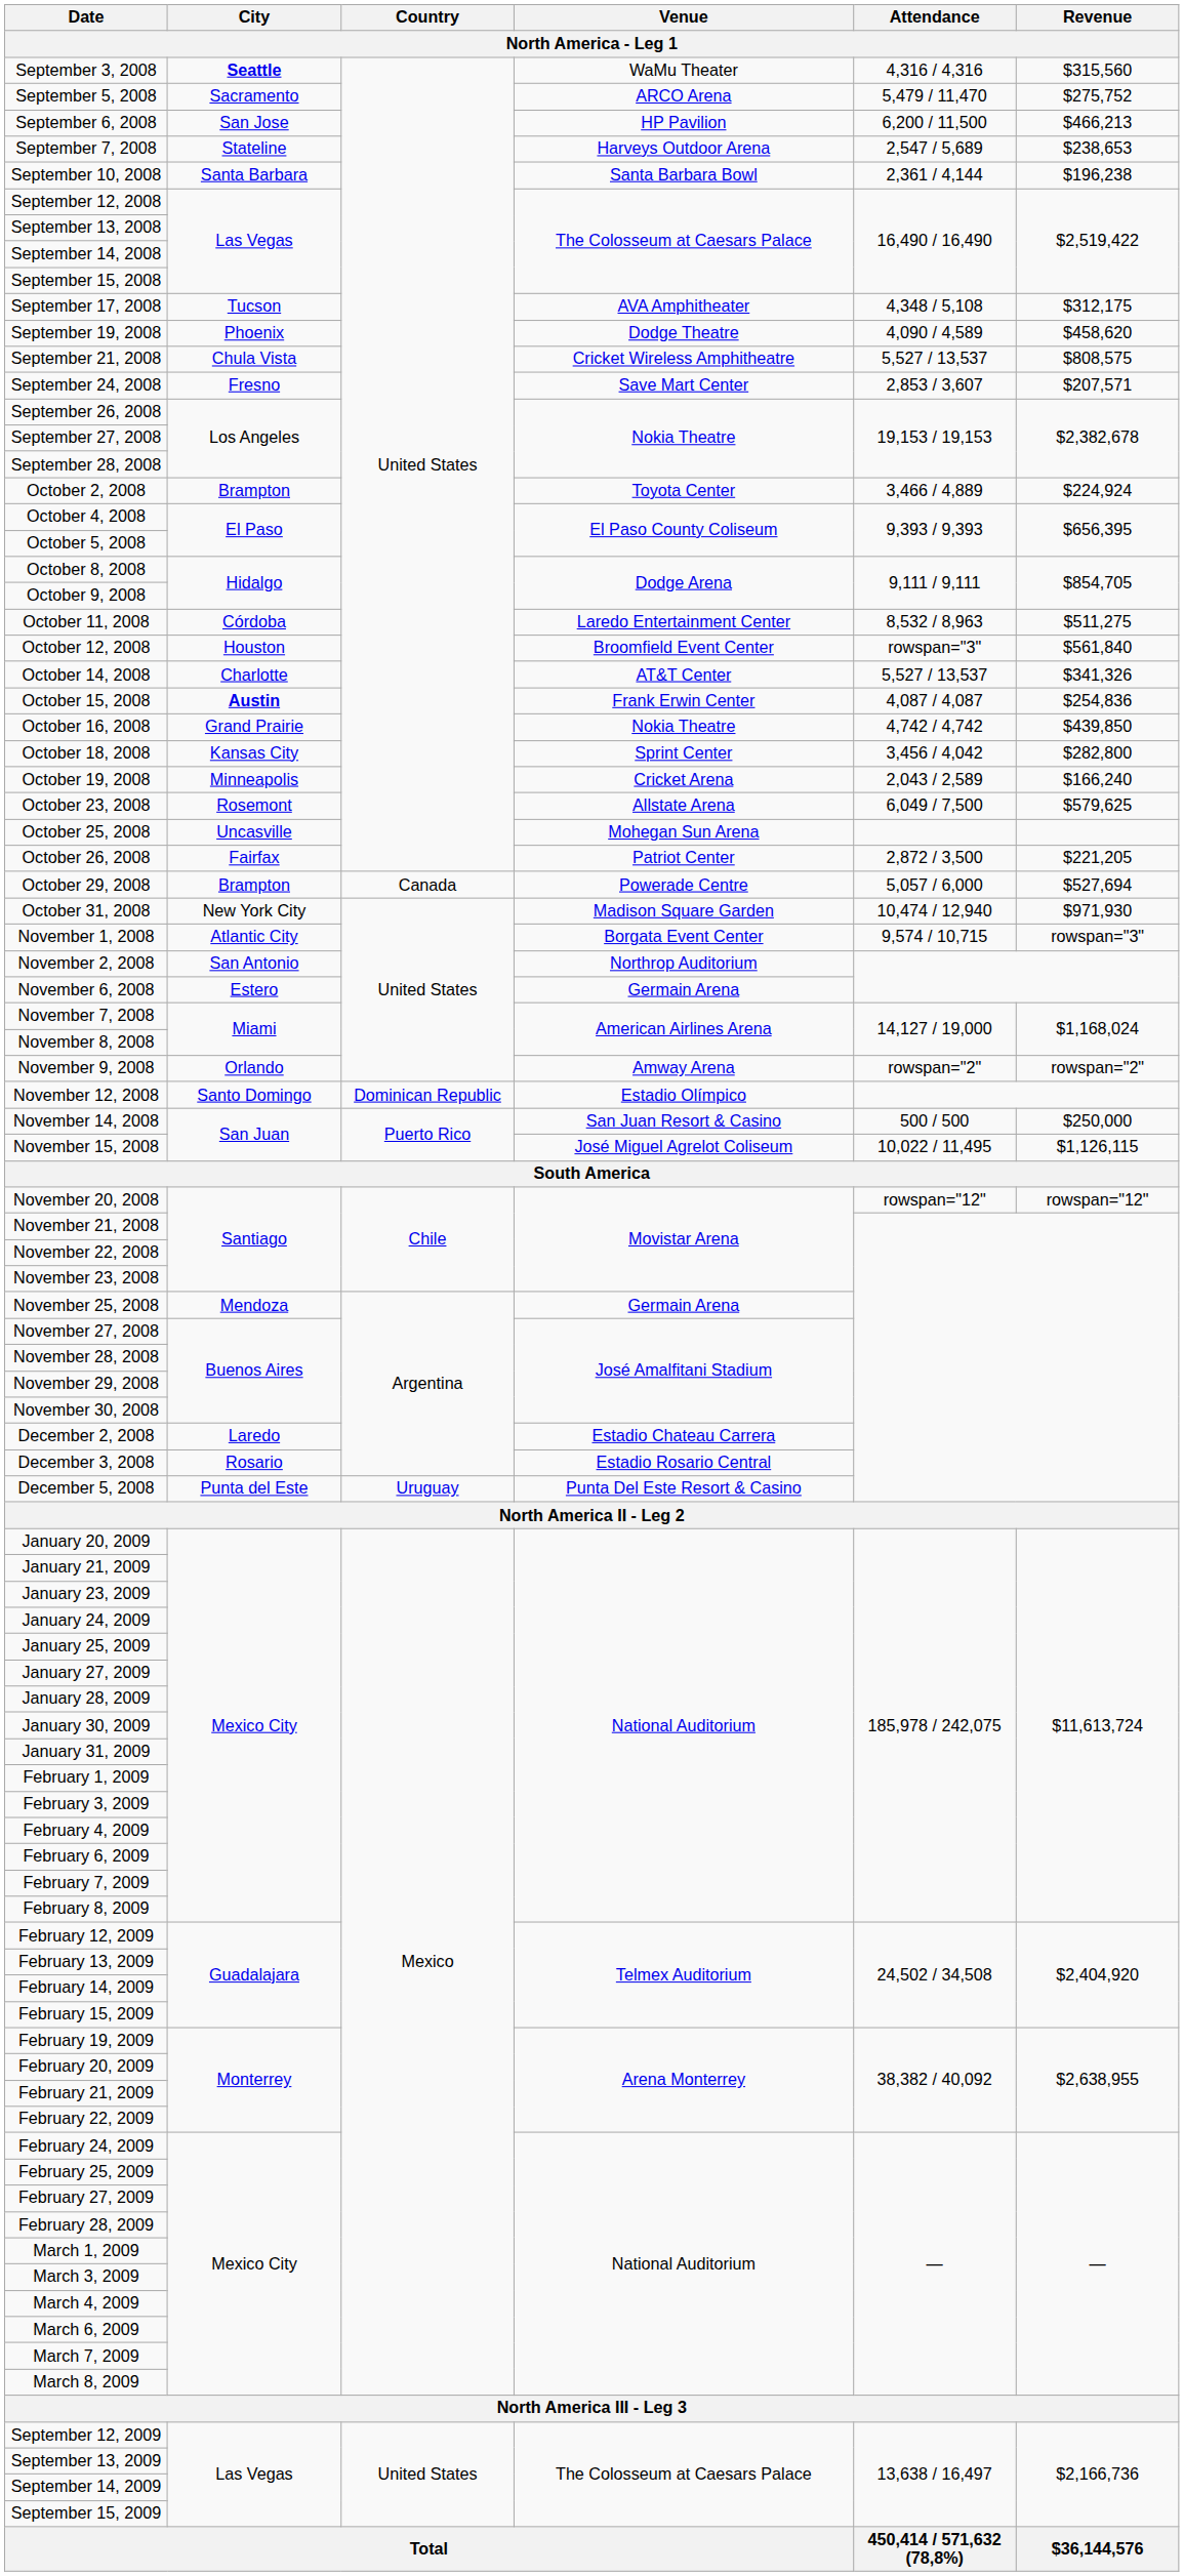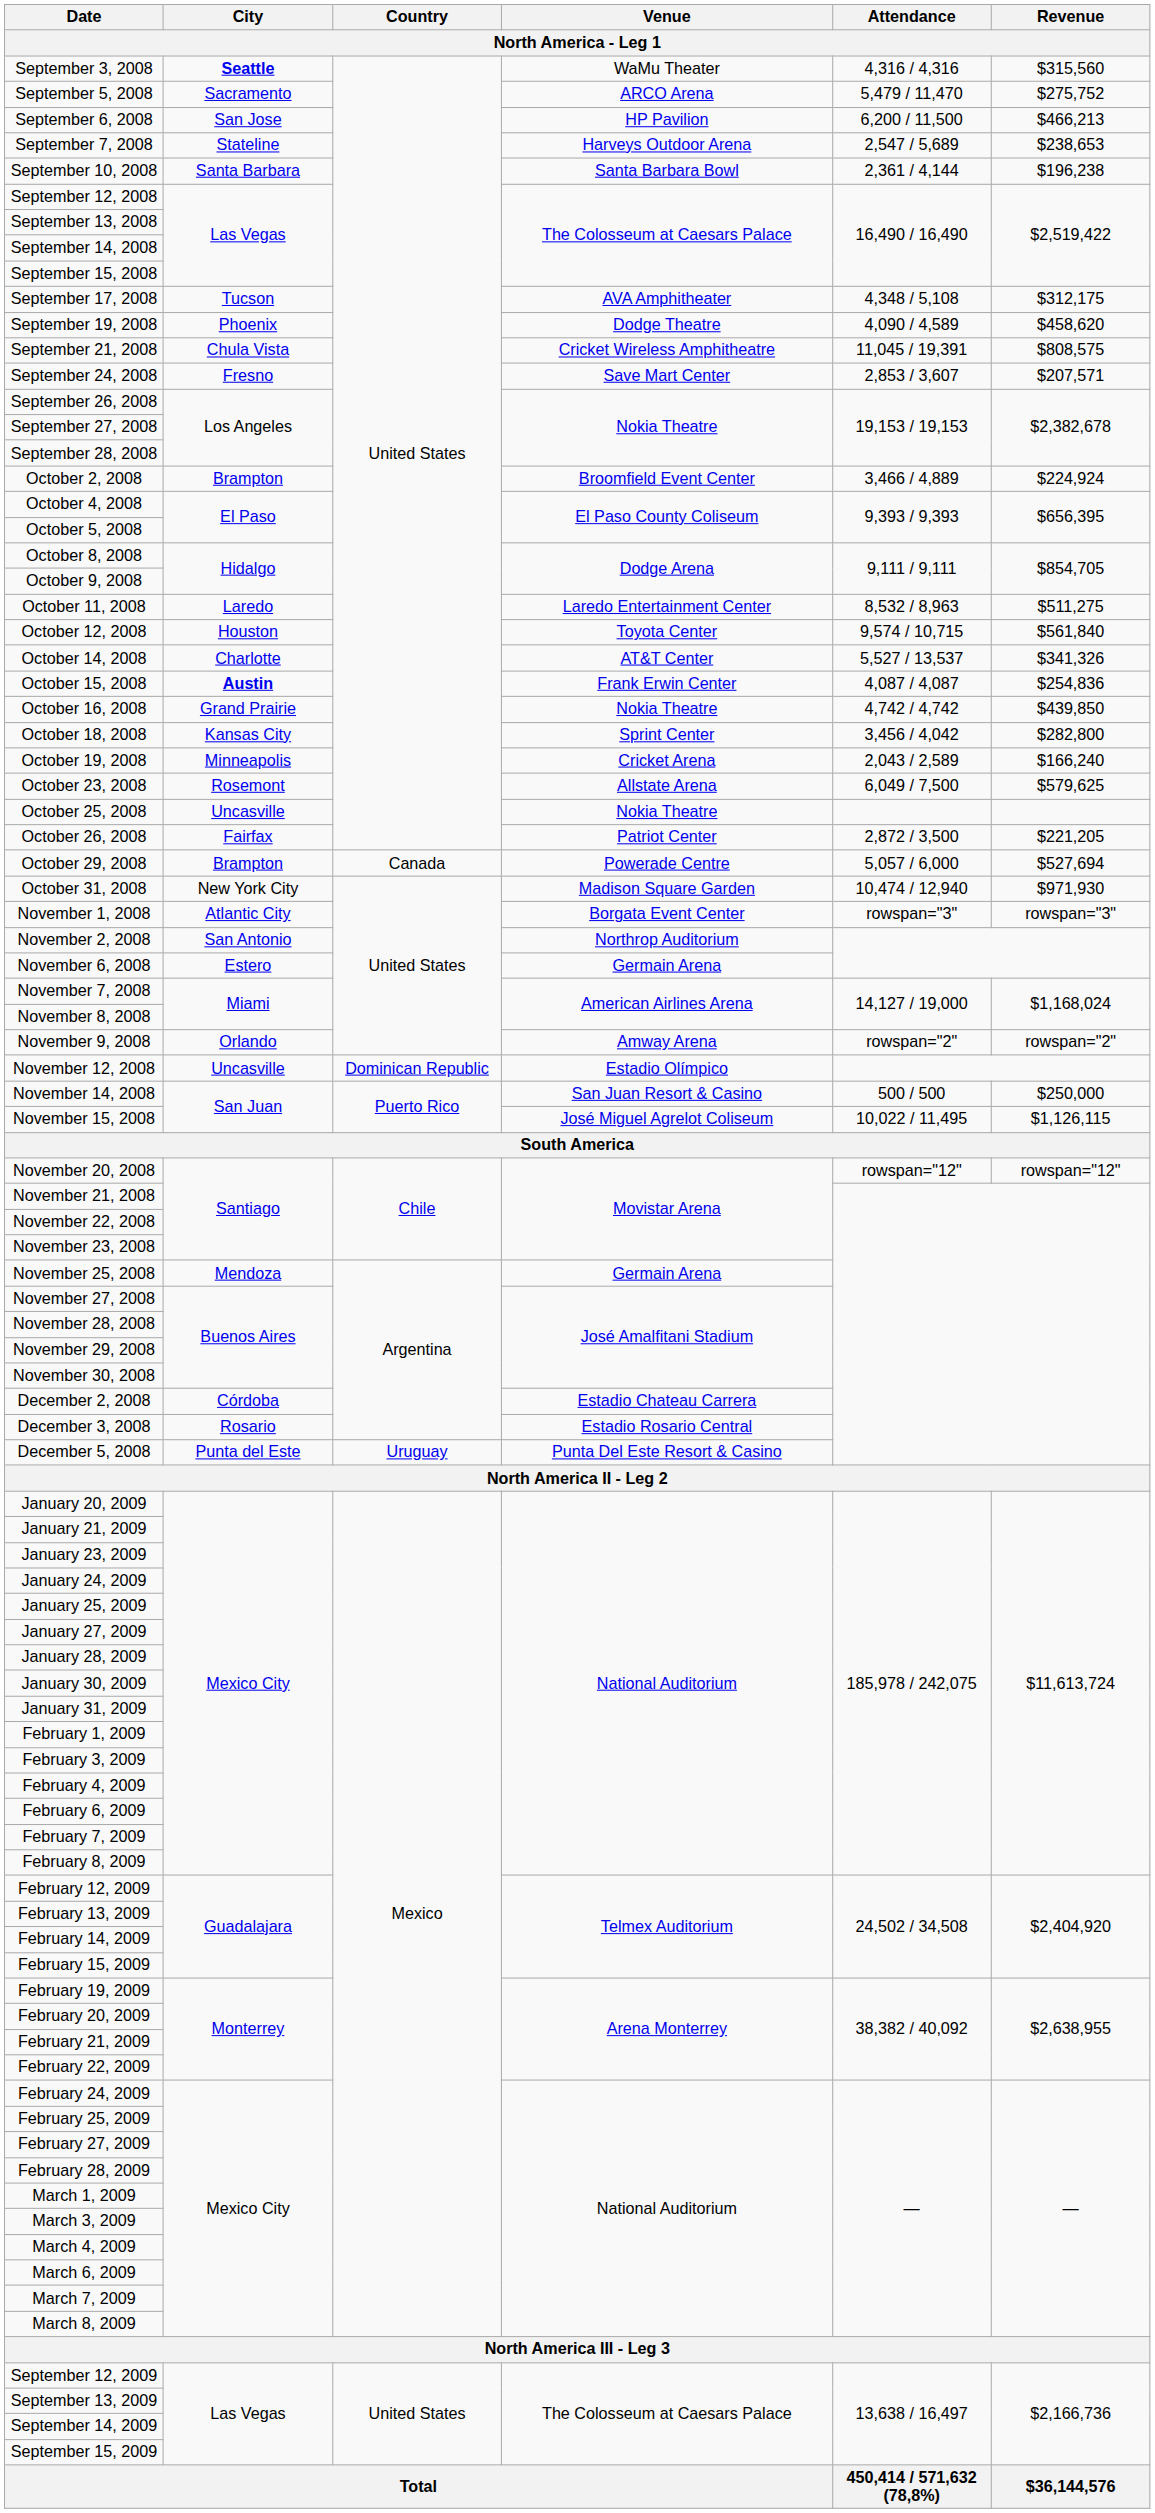September 21, 2008 | Attendance: 5,527 / 13,537 -> 11,045 / 19,391
October 2, 2008 | Venue: Toyota Center -> Broomfield Event Center
October 11, 2008 | City: Córdoba -> Laredo
October 12, 2008 | Venue: Broomfield Event Center -> Toyota Center
October 12, 2008 | Attendance: rowspan="3" -> 9,574 / 10,715
October 25, 2008 | Venue: Mohegan Sun Arena -> Nokia Theatre
November 1, 2008 | Attendance: 9,574 / 10,715 -> rowspan="3"
November 12, 2008 | City: Santo Domingo -> Uncasville
December 2, 2008 | City: Laredo -> Córdoba
